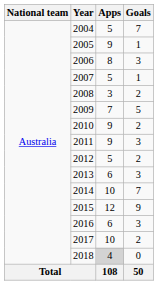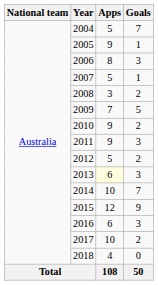2013 | Apps: no background -> lightyellow background
2018 | Apps: lightgrey background -> no background
